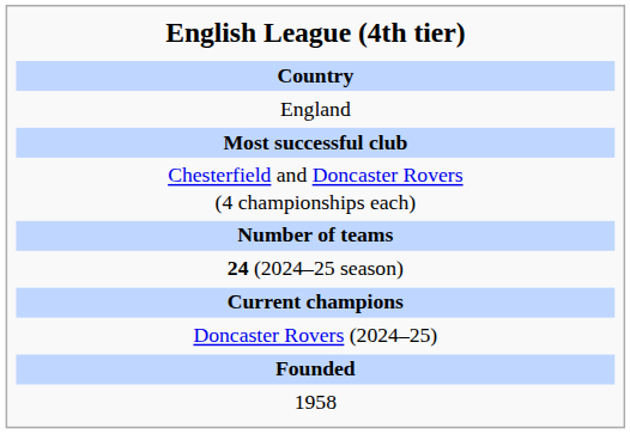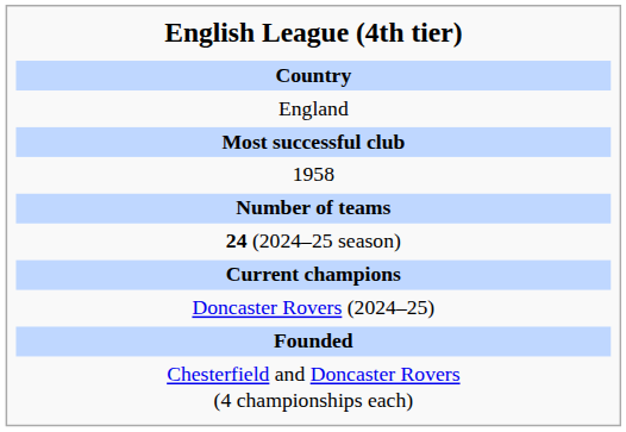row 5 | column 1: Chesterfield and Doncaster Rovers (4 championships each) -> 1958
row 11 | column 1: 1958 -> Chesterfield and Doncaster Rovers (4 championships each)
